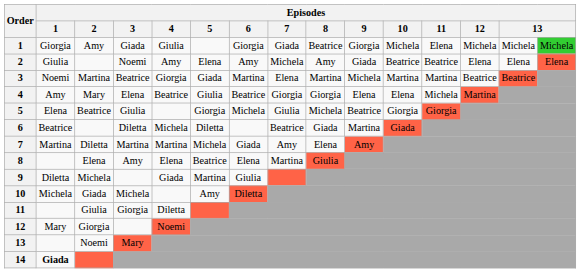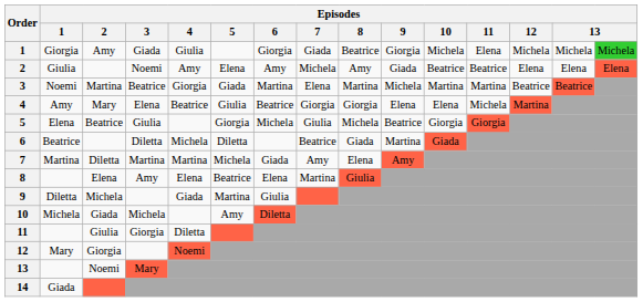14 | Episodes / 1: bold -> normal
